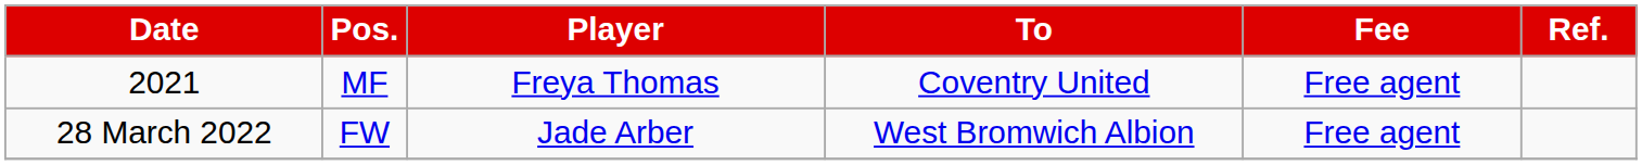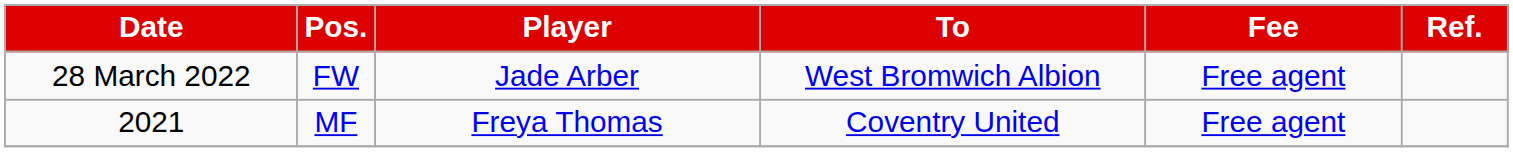rows swapped: 2021 <-> 28 March 2022
